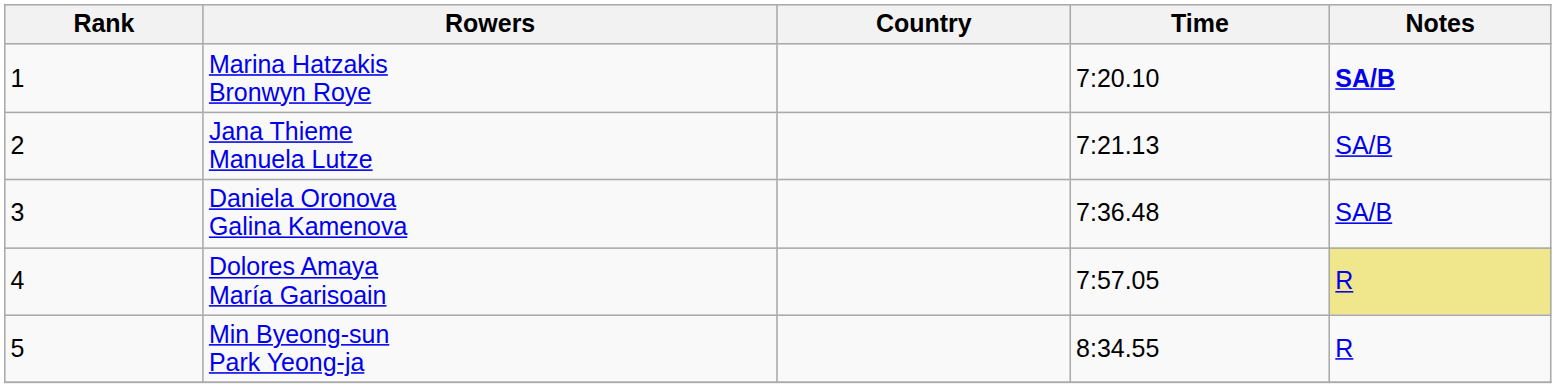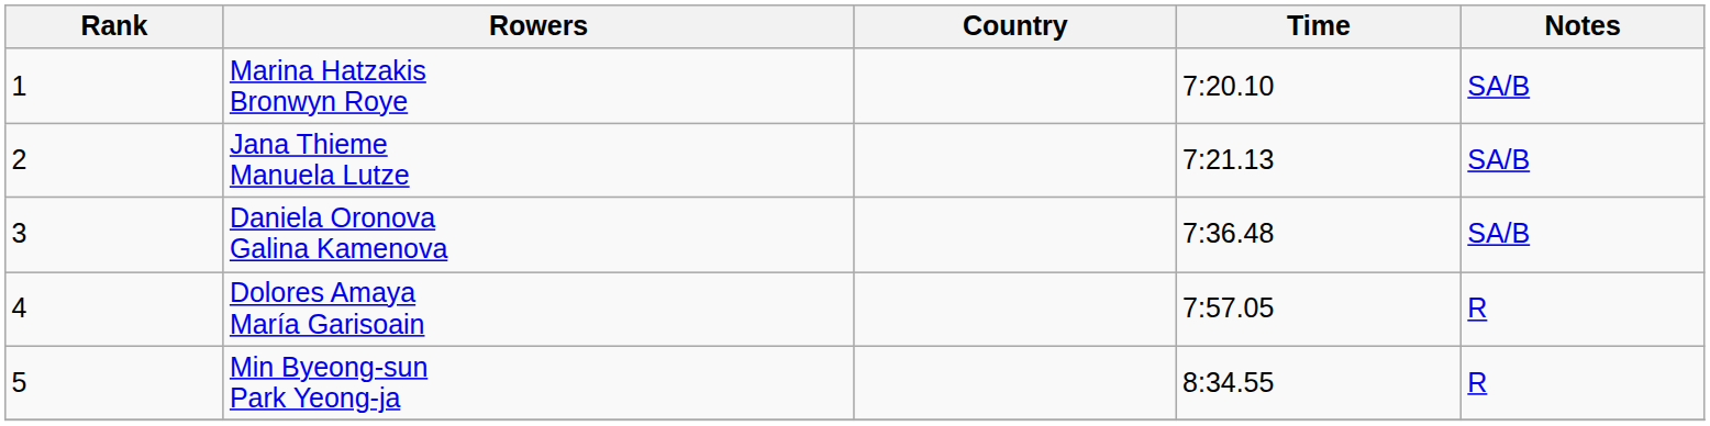Marina Hatzakis Bronwyn Roye | Notes: bold -> normal
Dolores Amaya María Garisoain | Notes: khaki background -> no background
